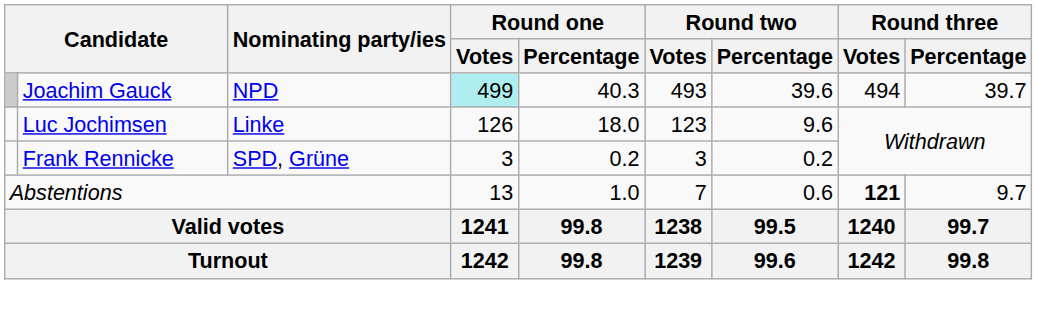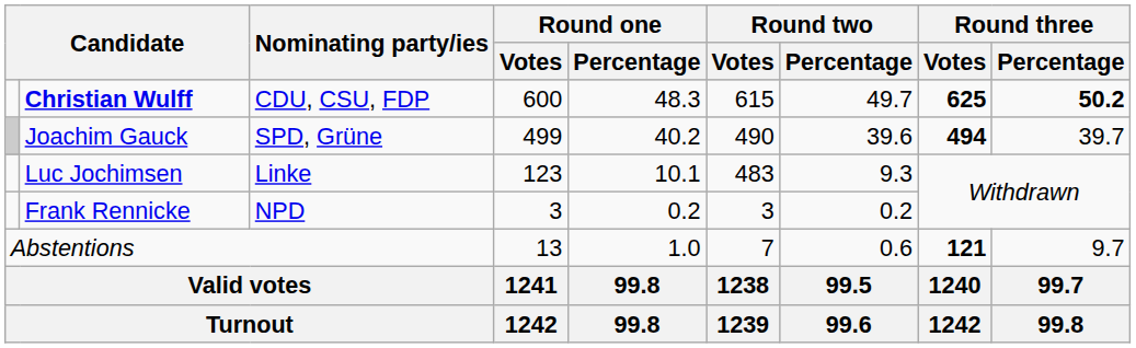+ row: Christian Wulff | CDU, CSU, FDP | 600 | 48.3 | 615 | 49.7 | 625 | 50.2
Joachim Gauck | Nominating party/ies: NPD -> SPD, Grüne
Joachim Gauck | Round one / Votes: paleturquoise background -> no background
Joachim Gauck | Round one / Percentage: 40.3 -> 40.2
Joachim Gauck | Round two / Votes: 493 -> 490
Joachim Gauck | Round three / Votes: normal -> bold
Luc Jochimsen | Round one / Votes: 126 -> 123
Luc Jochimsen | Round one / Percentage: 18.0 -> 10.1
Luc Jochimsen | Round two / Votes: 123 -> 483
Luc Jochimsen | Round two / Percentage: 9.6 -> 9.3
Frank Rennicke | Nominating party/ies: SPD, Grüne -> NPD
